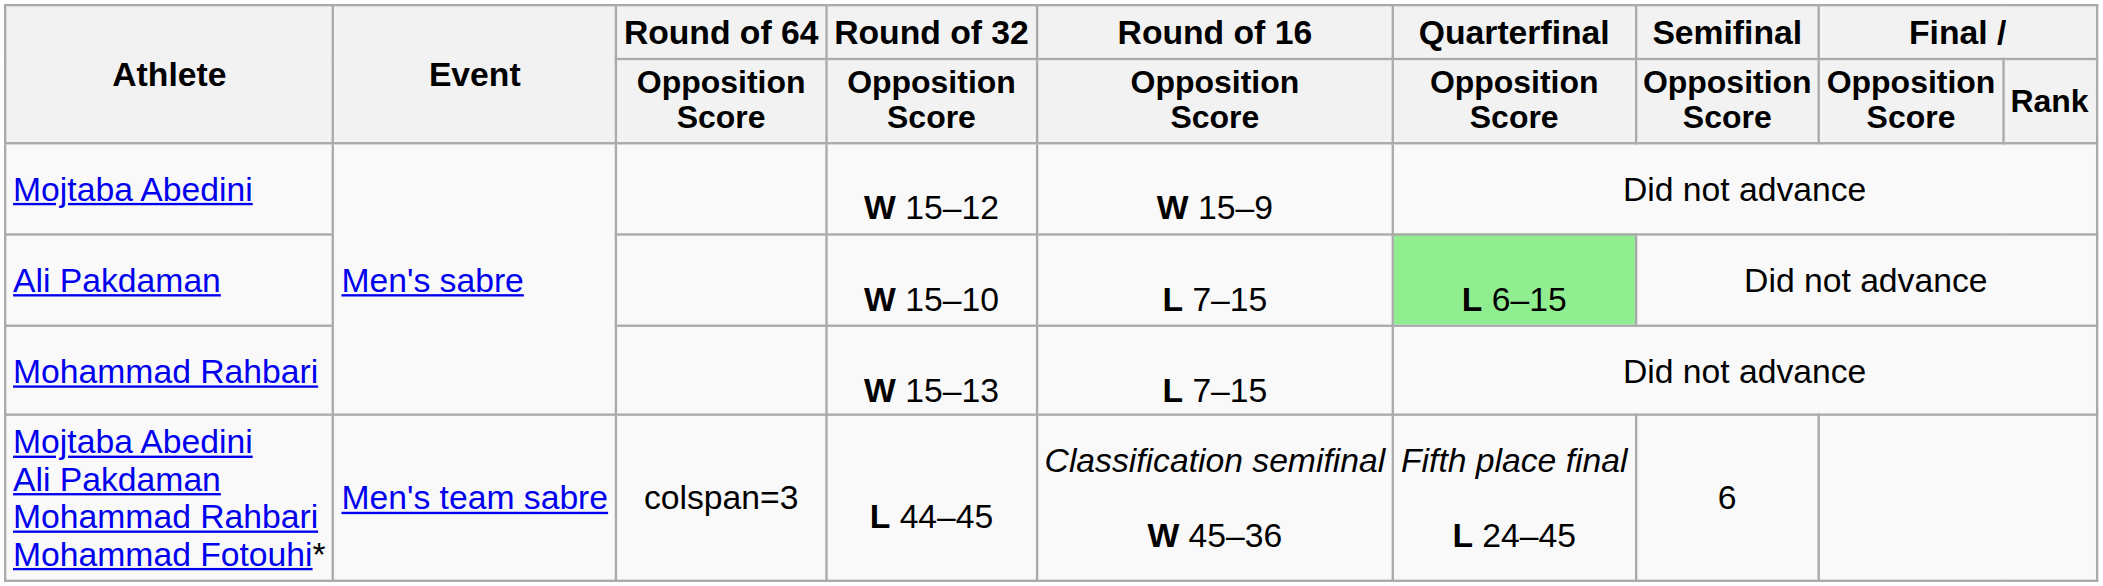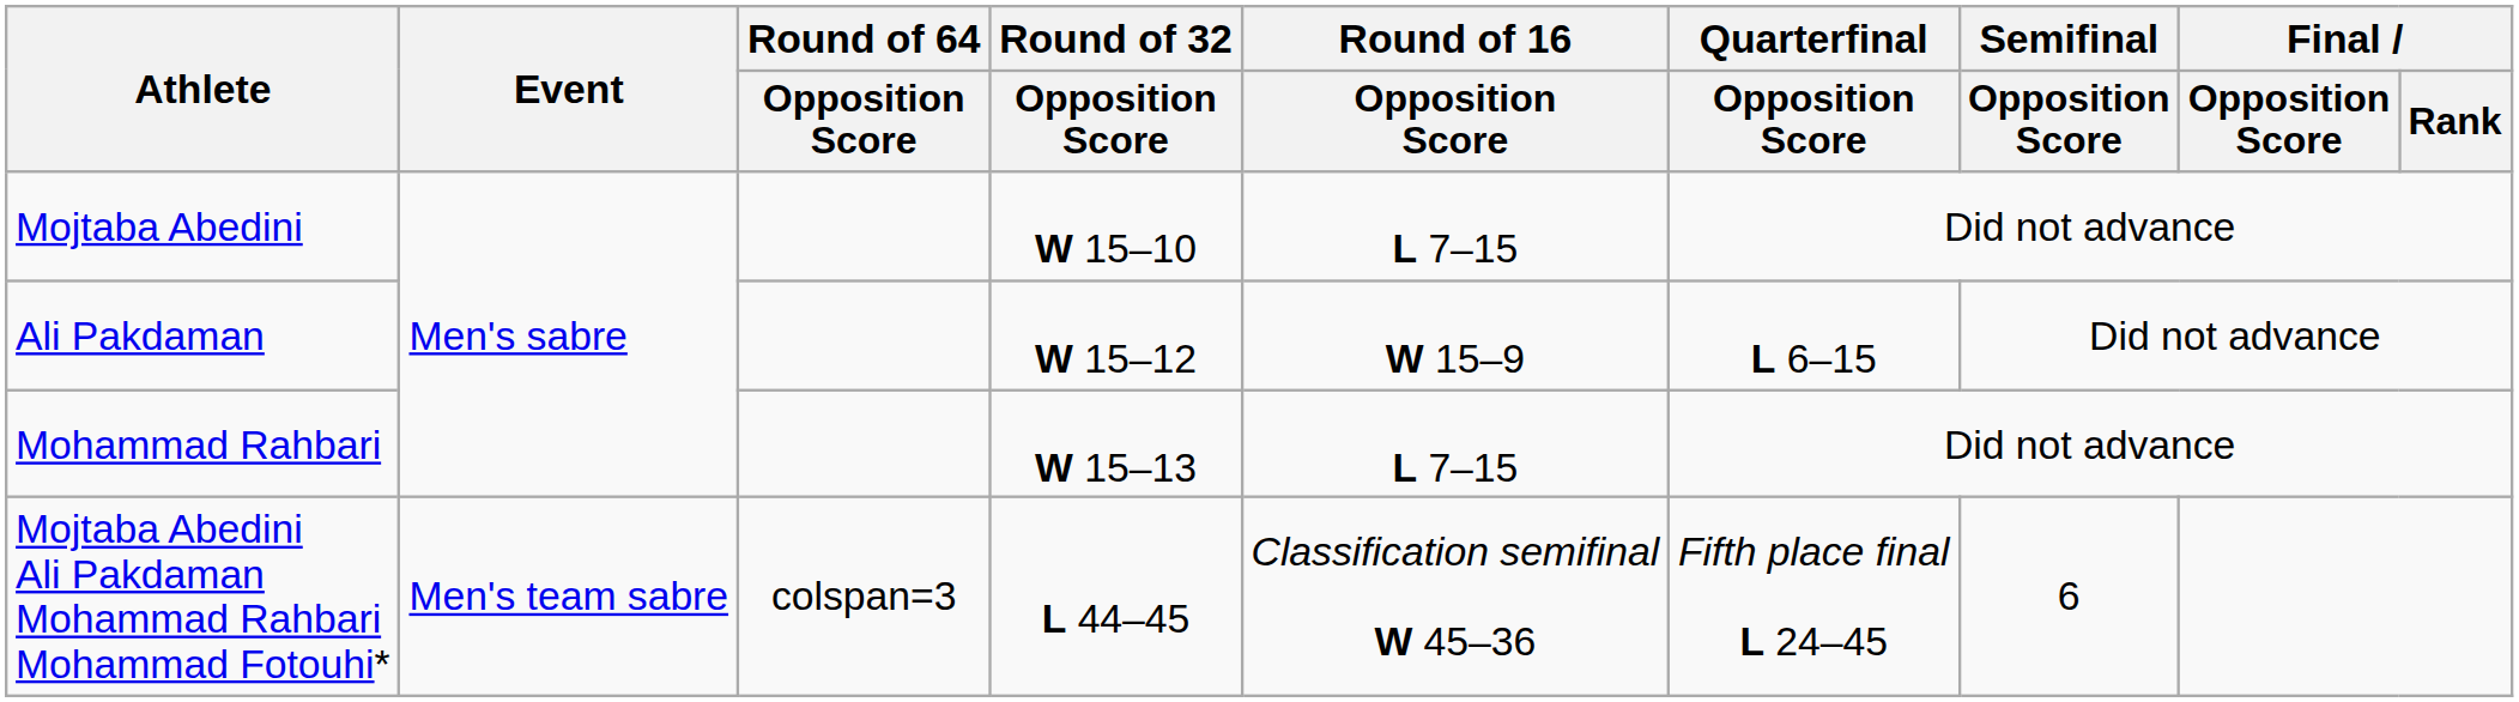Mojtaba Abedini | Round of 32 / Opposition Score: W 15–12 -> W 15–10
Mojtaba Abedini | Round of 16 / Opposition Score: W 15–9 -> L 7–15
Ali Pakdaman | Round of 32 / Opposition Score: W 15–10 -> W 15–12
Ali Pakdaman | Round of 16 / Opposition Score: L 7–15 -> W 15–9
Ali Pakdaman | Quarterfinal / Opposition Score: lightgreen background -> no background
